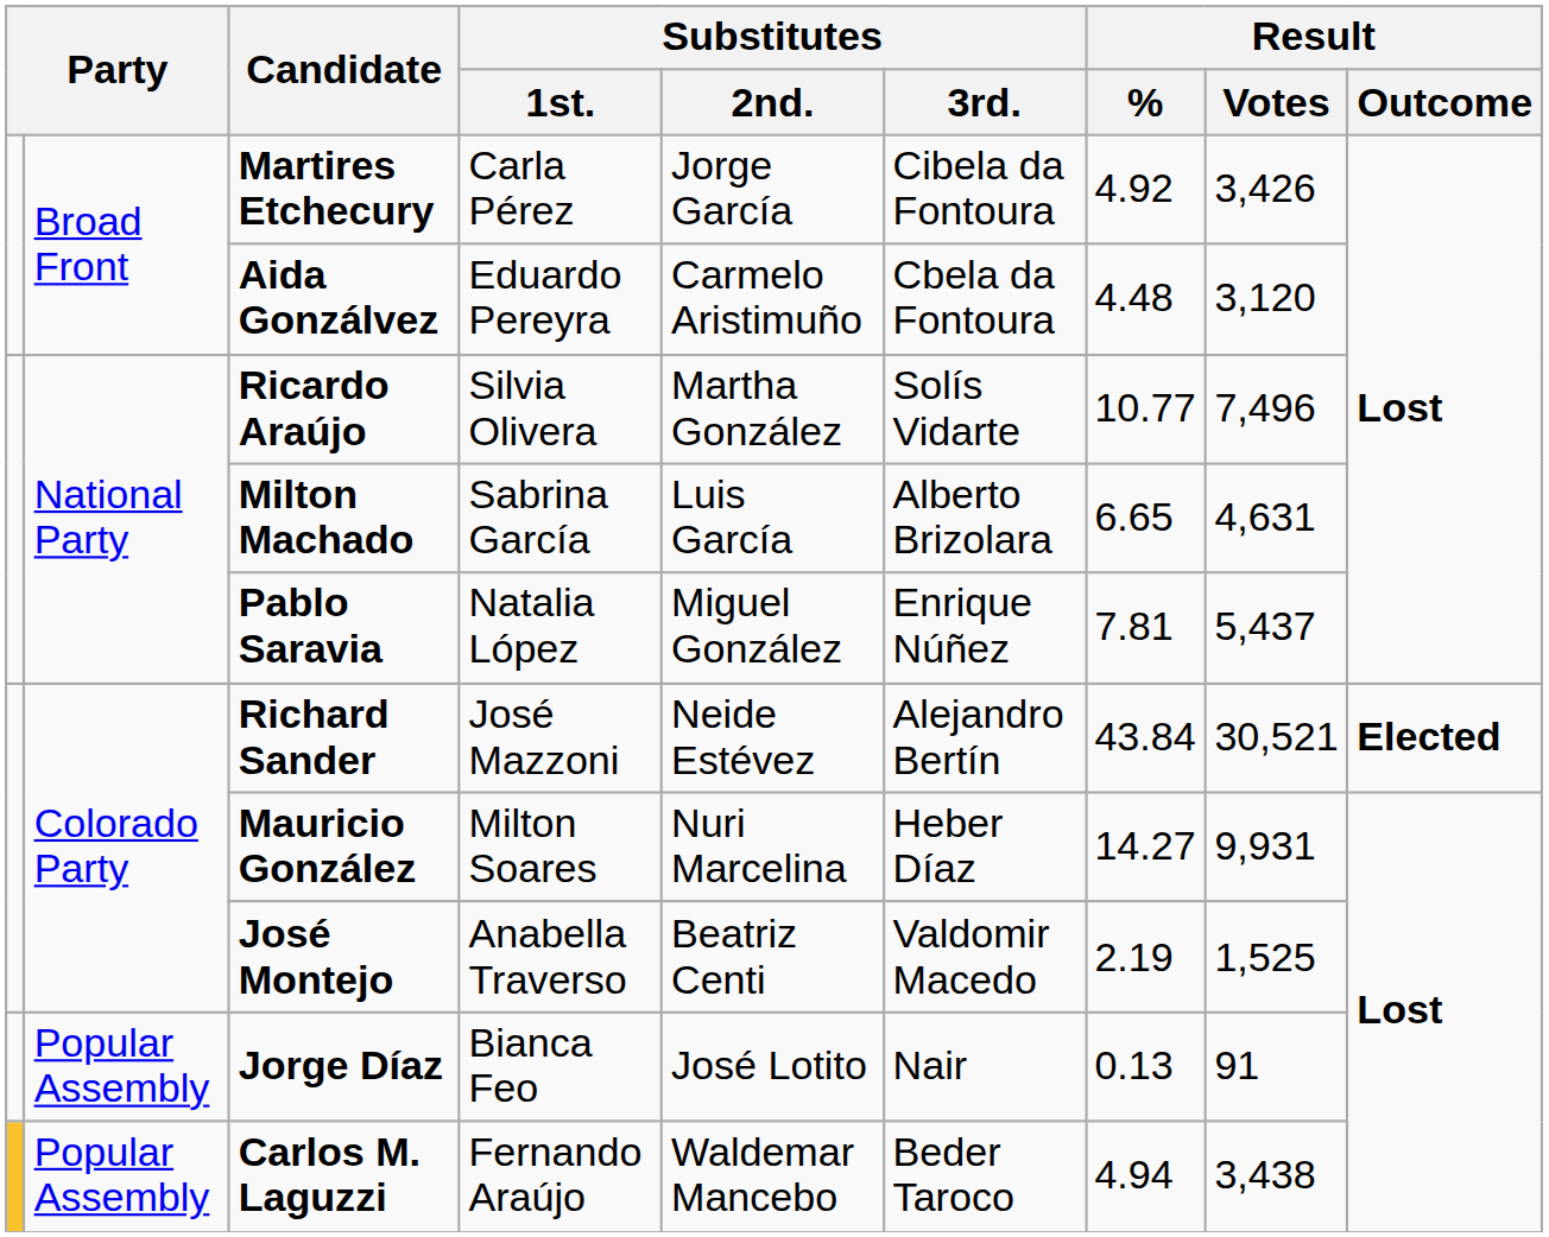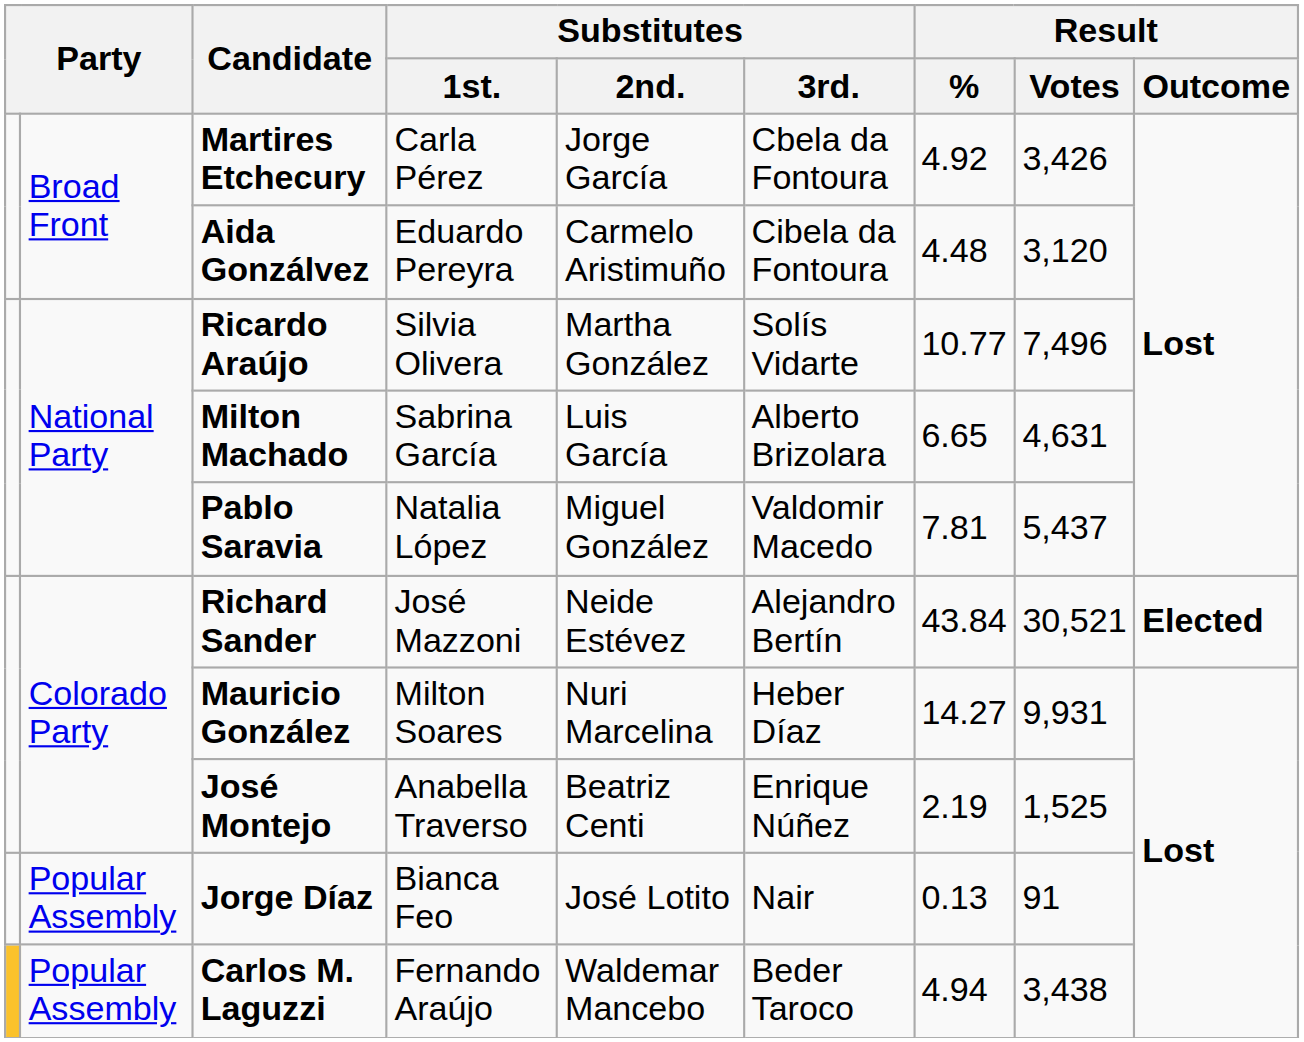Martires Etchecury | Substitutes / 3rd.: Cibela da Fontoura -> Cbela da Fontoura
Aida Gonzálvez | Substitutes / 3rd.: Cbela da Fontoura -> Cibela da Fontoura
Pablo Saravia | Substitutes / 3rd.: Enrique Núñez -> Valdomir Macedo
José Montejo | Substitutes / 3rd.: Valdomir Macedo -> Enrique Núñez
